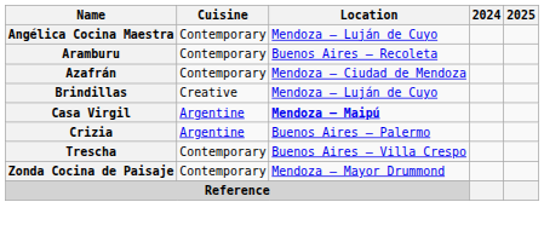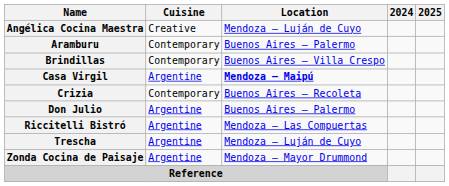Angélica Cocina Maestra | Cuisine: Contemporary -> Creative
Aramburu | Location: Buenos Aires – Recoleta -> Buenos Aires – Palermo
- row: Azafrán | Contemporary | Mendoza – Ciudad de Mendoza
Brindillas | Cuisine: Creative -> Contemporary
Brindillas | Location: Mendoza – Luján de Cuyo -> Buenos Aires – Villa Crespo
Crizia | Cuisine: Argentine -> Contemporary
Crizia | Location: Buenos Aires – Palermo -> Buenos Aires – Recoleta
+ row: Don Julio | Argentine | Buenos Aires – Palermo
+ row: Riccitelli Bistró | Argentine | Mendoza – Las Compuertas
Trescha | Cuisine: Contemporary -> Argentine
Trescha | Location: Buenos Aires – Villa Crespo -> Mendoza – Luján de Cuyo
Zonda Cocina de Paisaje | Cuisine: Contemporary -> Argentine
